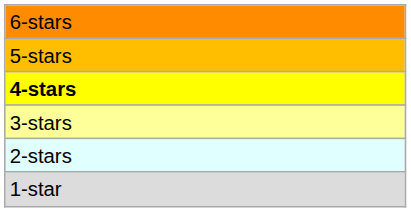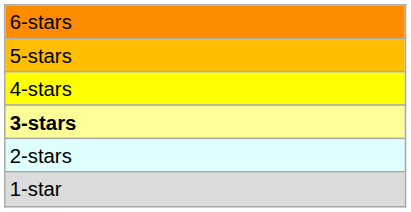row 3 | column 1: bold -> normal
row 4 | column 1: normal -> bold
